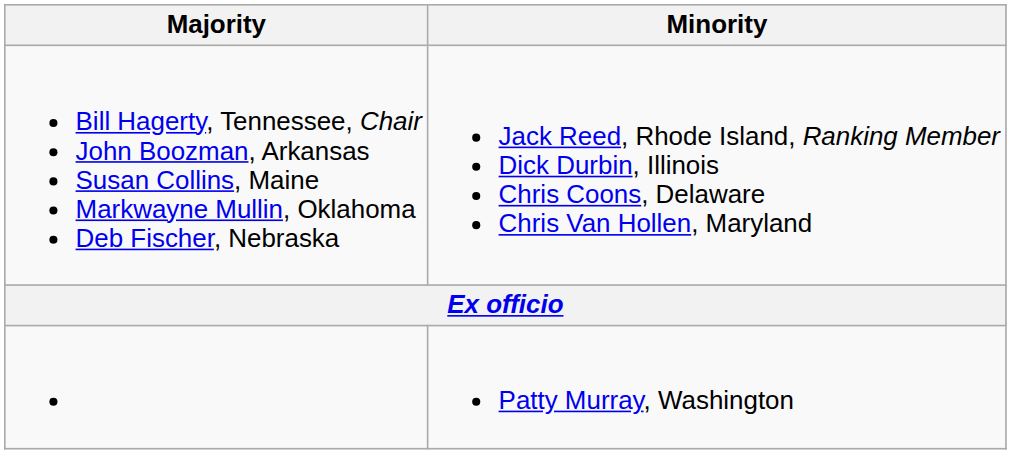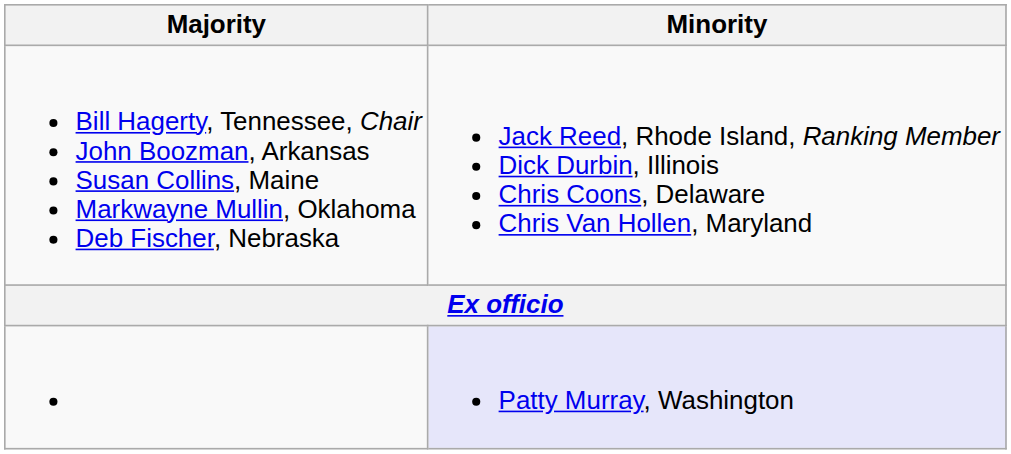row 4 | Minority: no background -> lavender background
